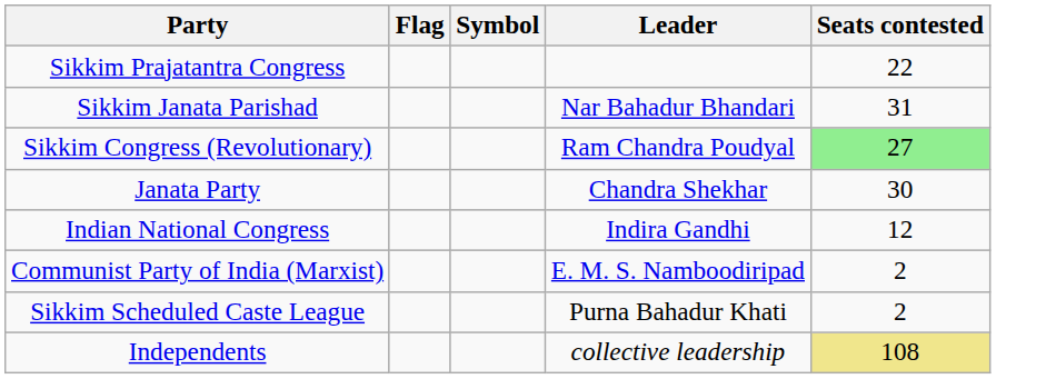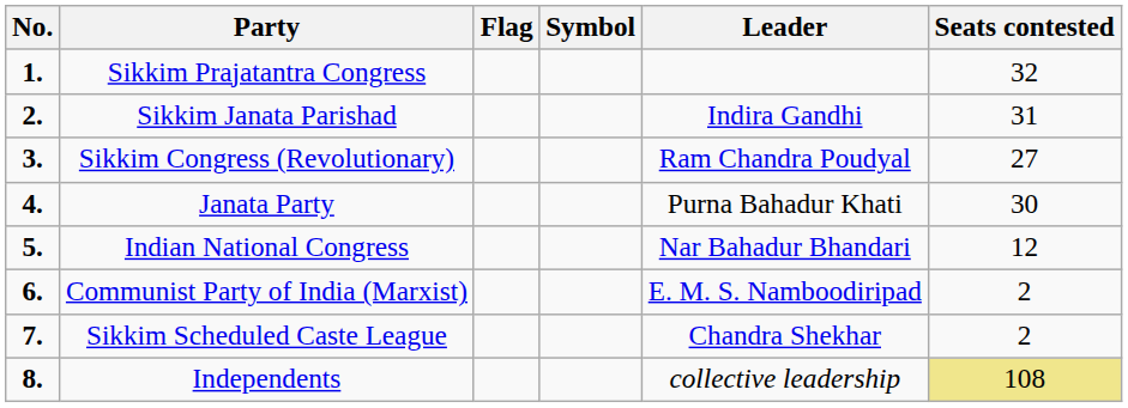+ column: No. | 1. | 2. | 3. | 4. | 5. | 6. | 7. | 8.
Sikkim Prajatantra Congress | Seats contested: 22 -> 32
Sikkim Janata Parishad | Leader: Nar Bahadur Bhandari -> Indira Gandhi
Sikkim Congress (Revolutionary) | Seats contested: lightgreen background -> no background
Janata Party | Leader: Chandra Shekhar -> Purna Bahadur Khati
Indian National Congress | Leader: Indira Gandhi -> Nar Bahadur Bhandari
Sikkim Scheduled Caste League | Leader: Purna Bahadur Khati -> Chandra Shekhar
